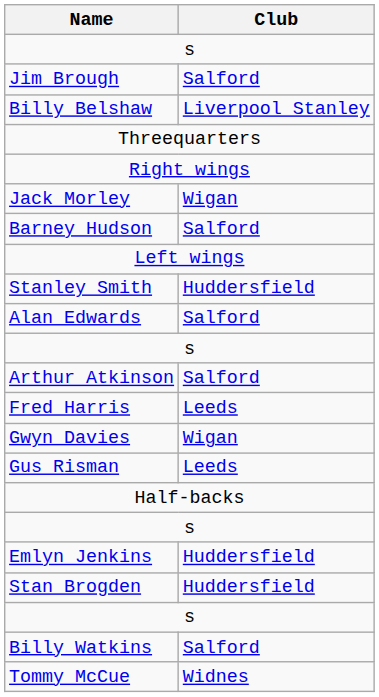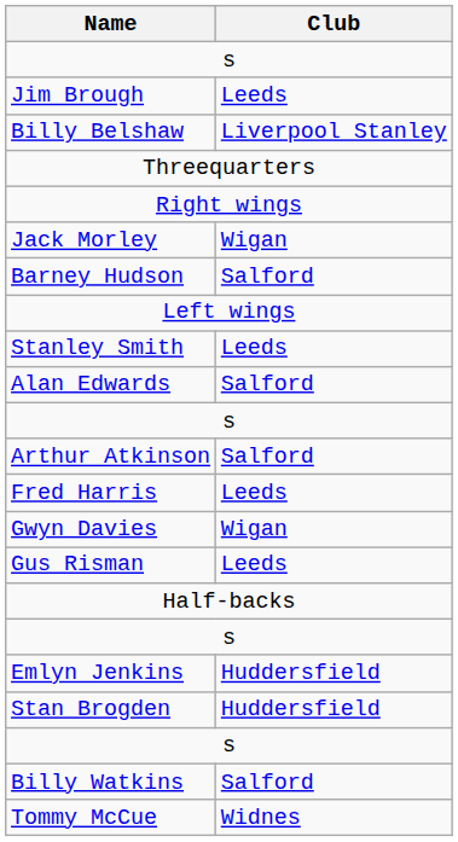row 3 | Club: Salford -> Leeds
row 10 | Club: Huddersfield -> Leeds
